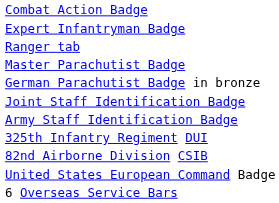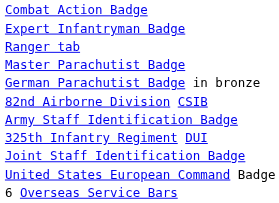row 6 | column 1: Joint Staff Identification Badge -> 82nd Airborne Division CSIB
row 9 | column 1: 82nd Airborne Division CSIB -> Joint Staff Identification Badge
